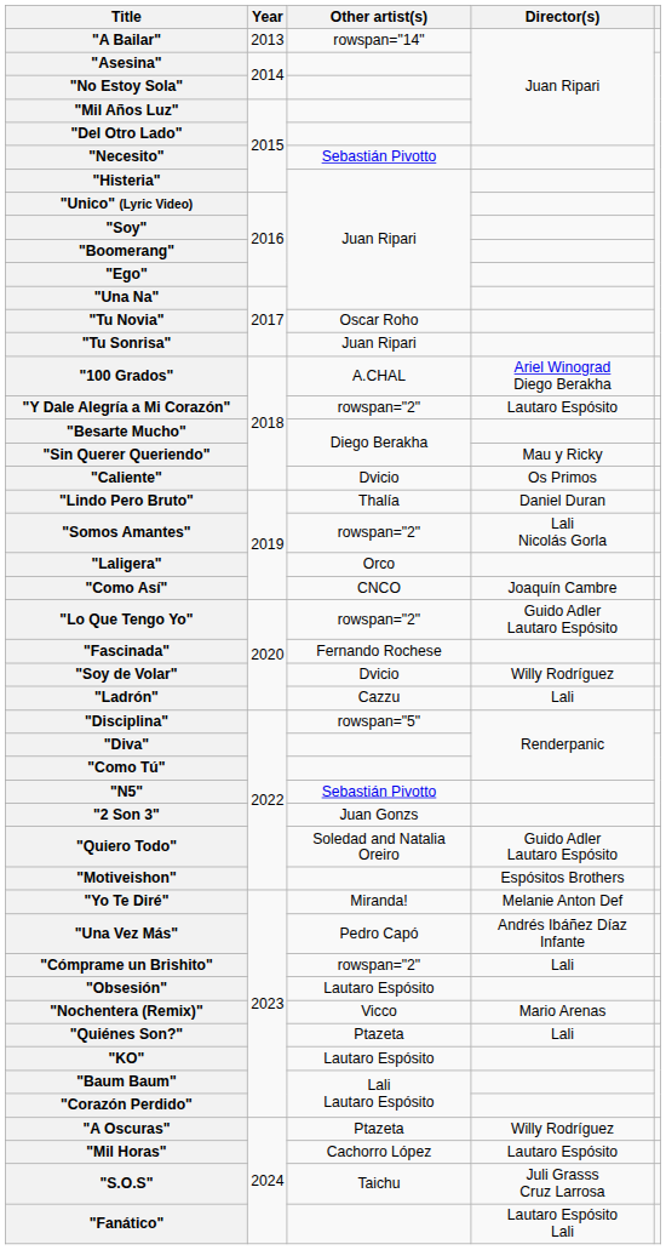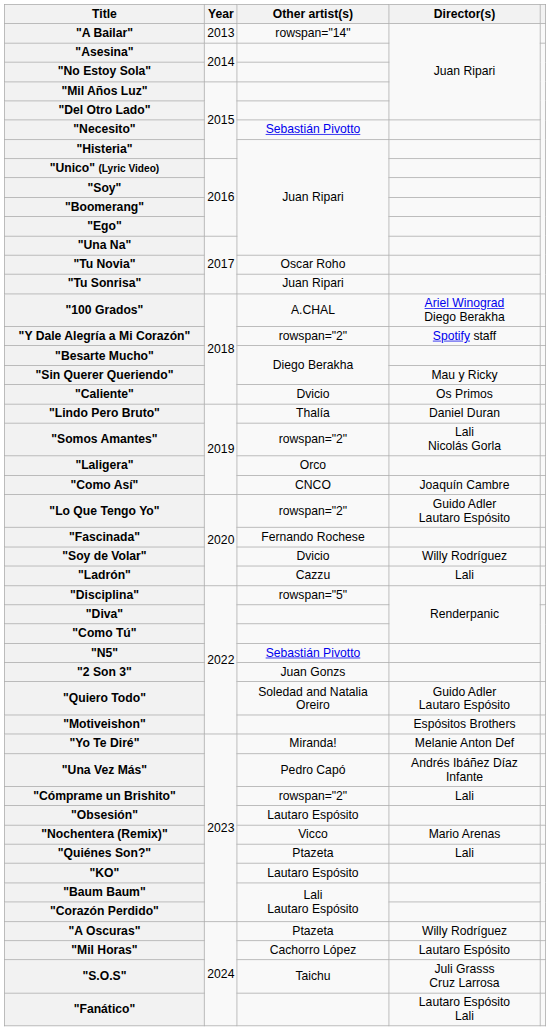"Y Dale Alegría a Mi Corazón" | Director(s): Lautaro Espósito -> Spotify staff
